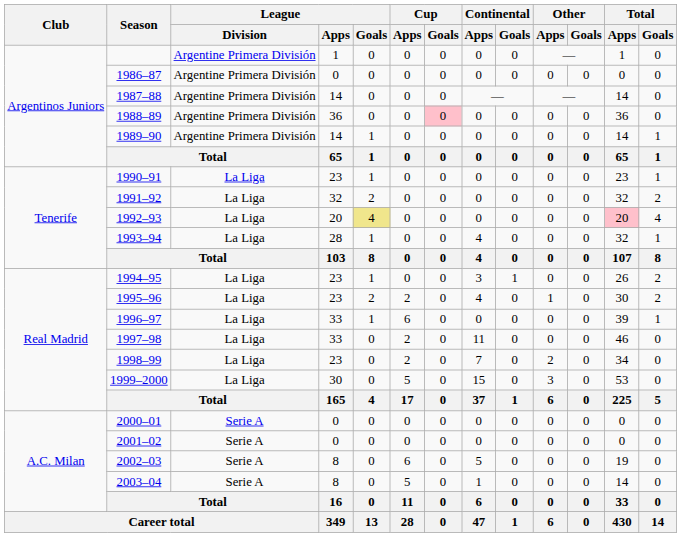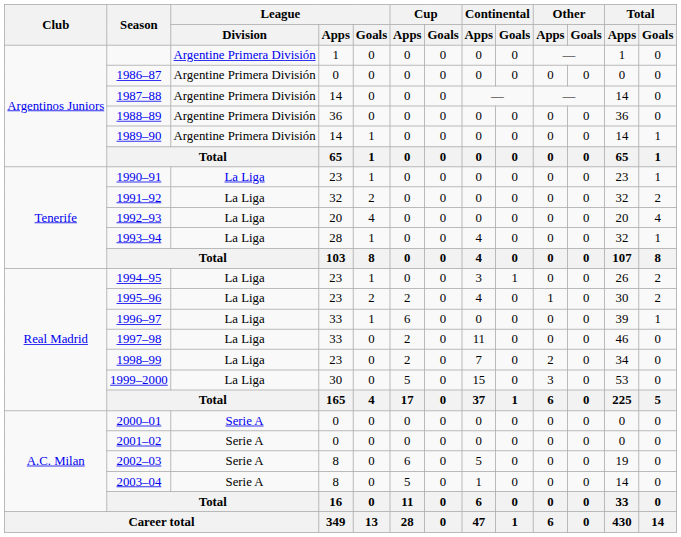1988–89 | Cup / Goals: pink background -> no background
1992–93 | League / Goals: khaki background -> no background
1992–93 | Total / Apps: pink background -> no background
